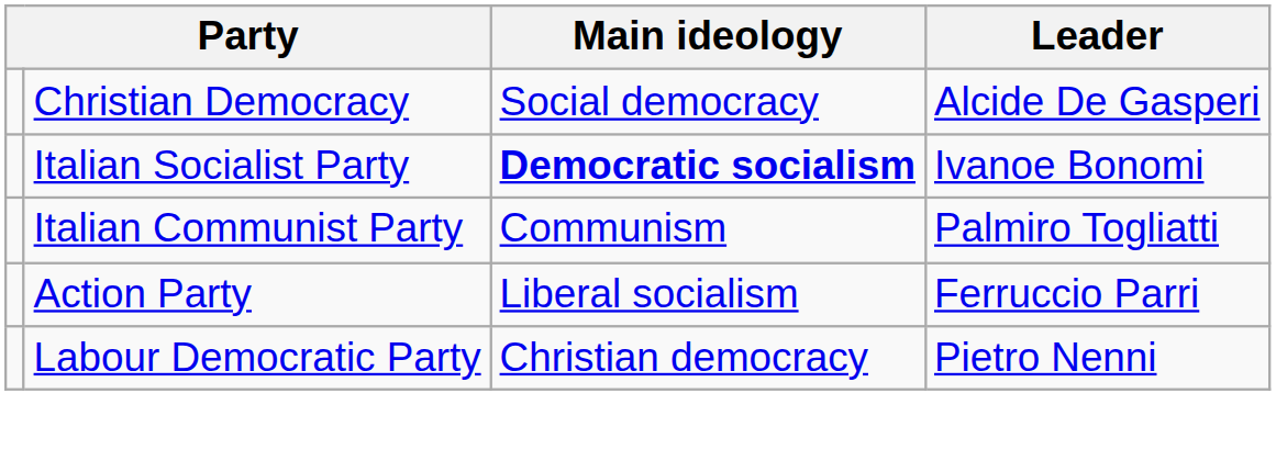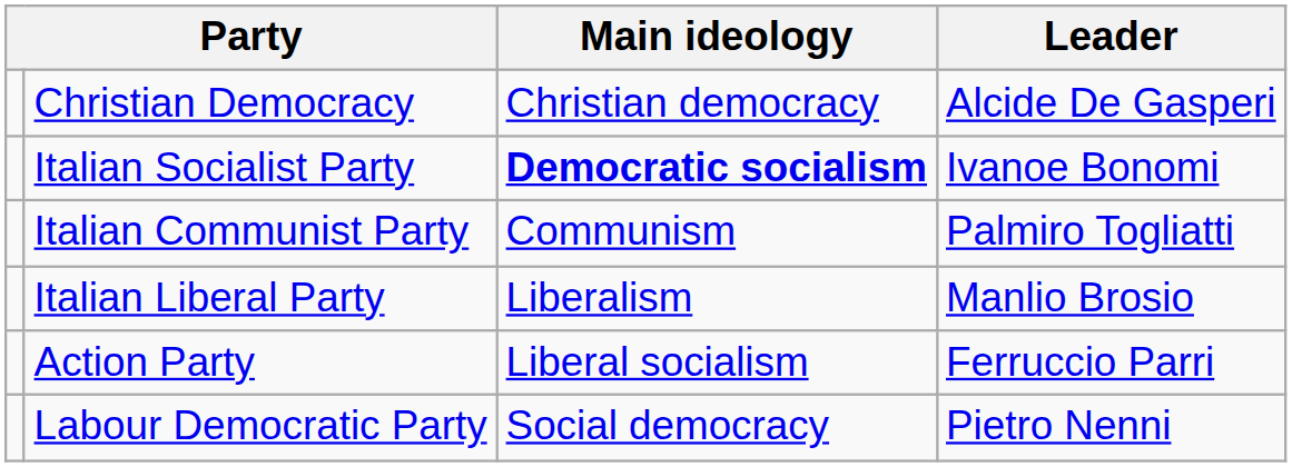Christian Democracy | Main ideology: Social democracy -> Christian democracy
+ row: Italian Liberal Party | Liberalism | Manlio Brosio
Labour Democratic Party | Main ideology: Christian democracy -> Social democracy
